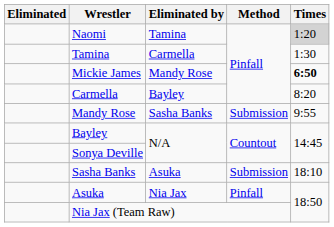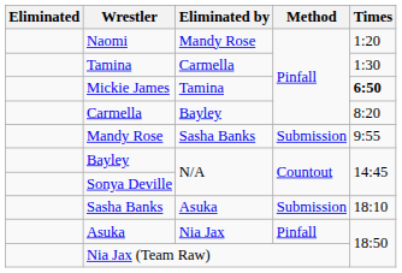Naomi | Eliminated by: Tamina -> Mandy Rose
Naomi | Times: lightgrey background -> no background
Mickie James | Eliminated by: Mandy Rose -> Tamina
